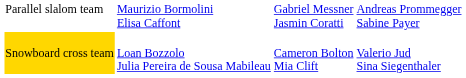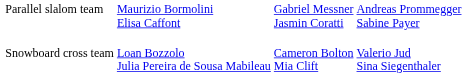Snowboard cross team | column 1: gold background -> no background
